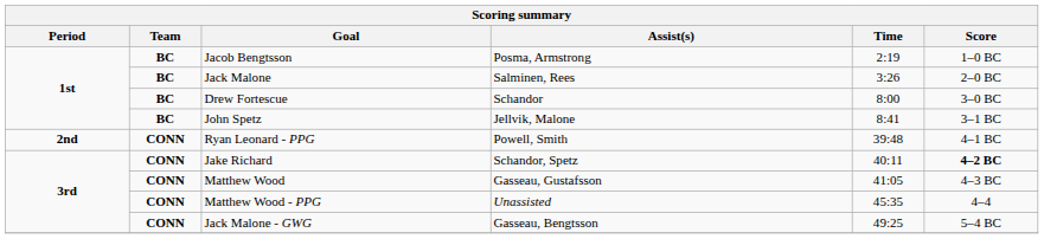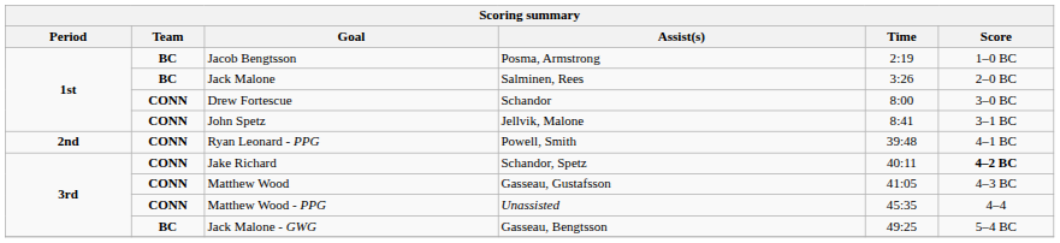Drew Fortescue | Team: BC -> CONN
John Spetz | Team: BC -> CONN
Jack Malone - GWG | Team: CONN -> BC
